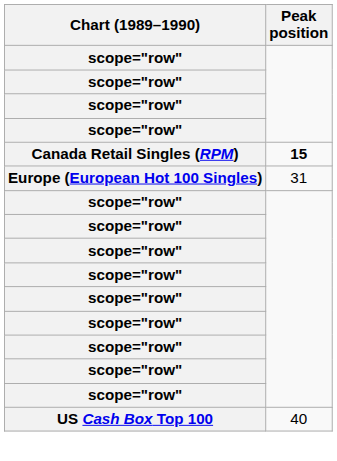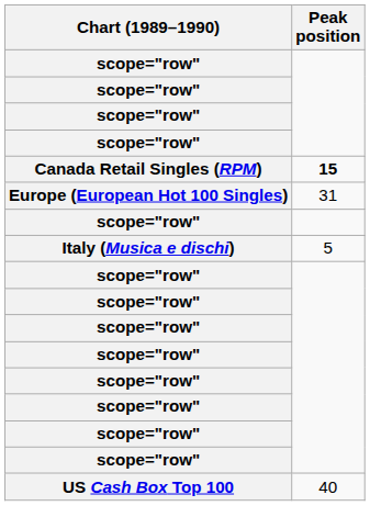+ row: Italy (Musica e dischi) | 5
